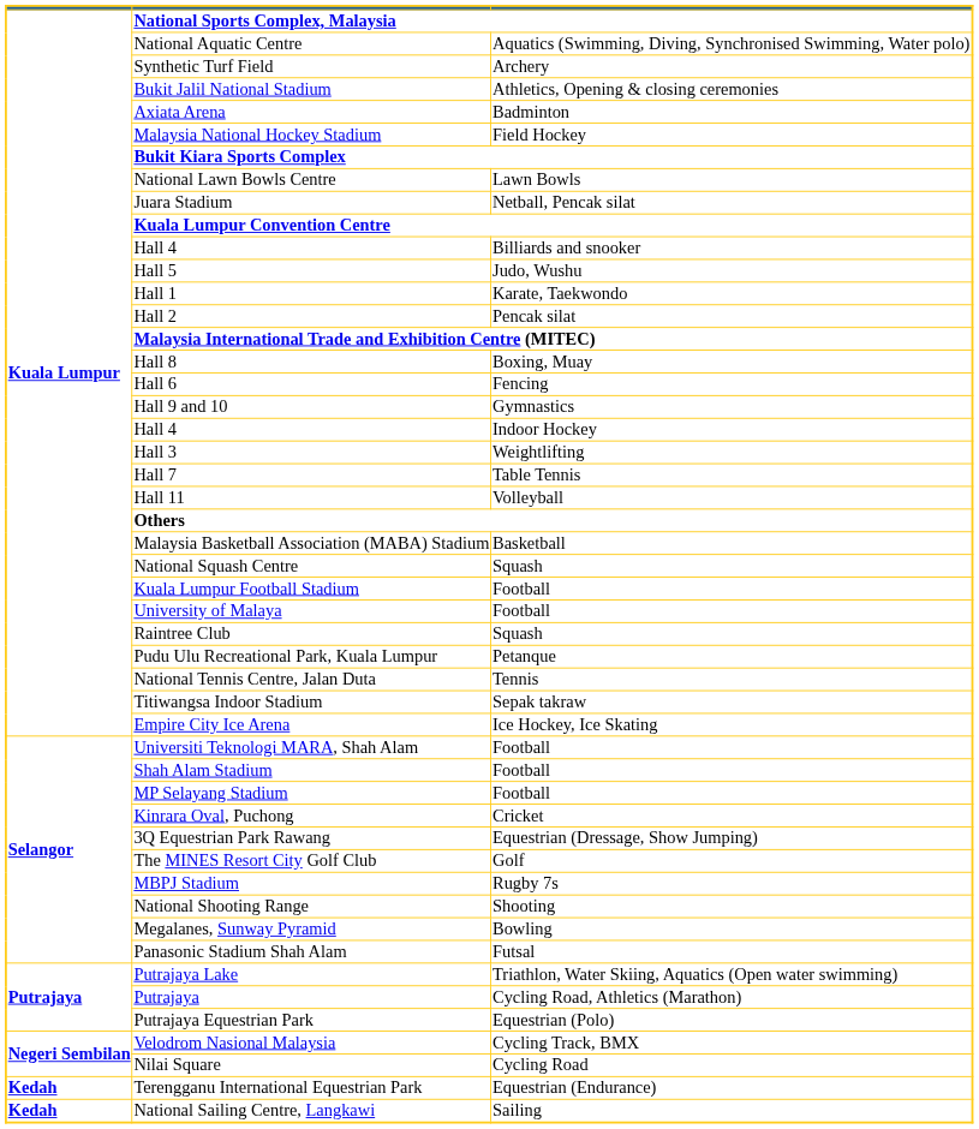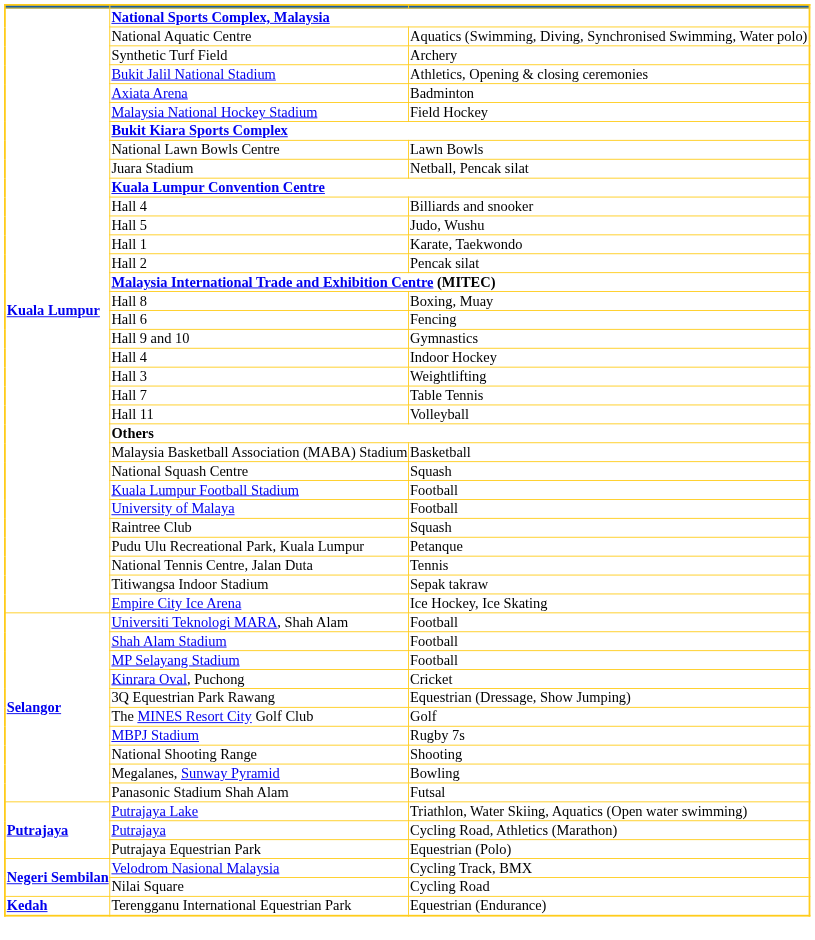- row: Kedah | National Sailing Centre, Langkawi | Sailing
